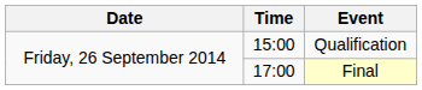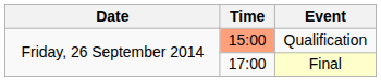Qualification | Time: no background -> lightsalmon background
